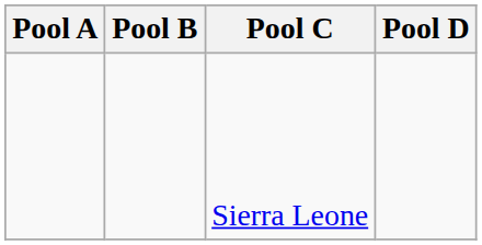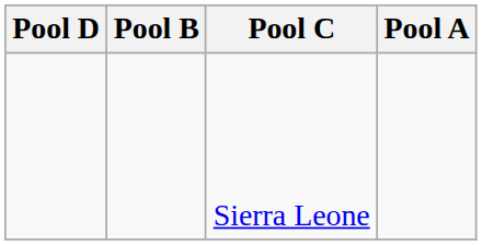columns swapped: Pool A <-> Pool D
